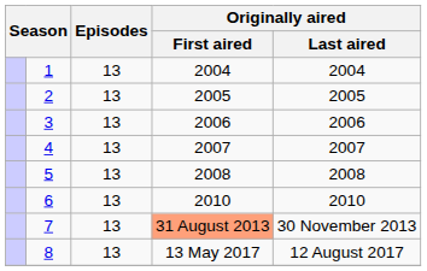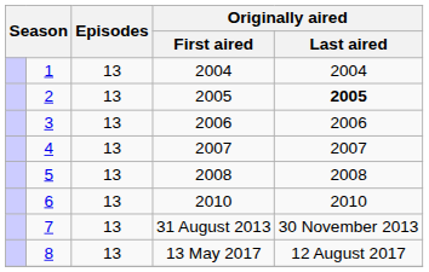2 | Originally aired / Last aired: normal -> bold
7 | Originally aired / First aired: lightsalmon background -> no background
